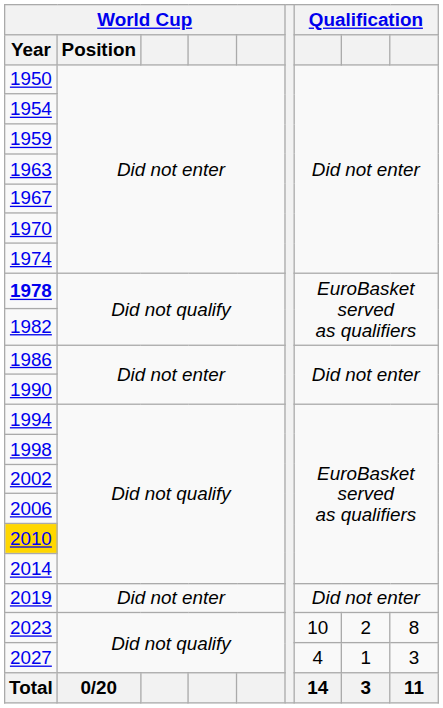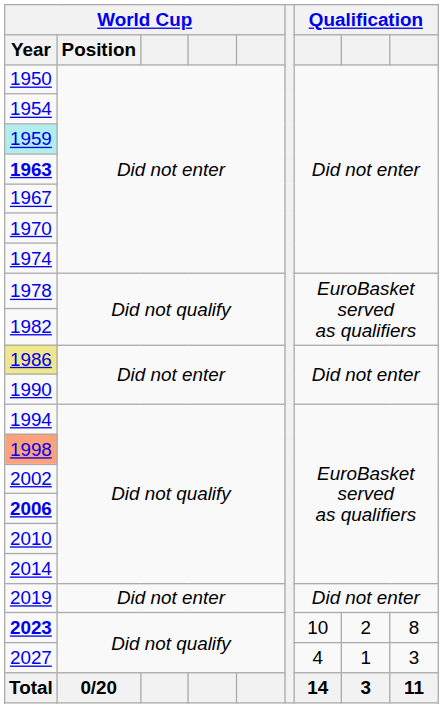1959 | World Cup / Year: no background -> paleturquoise background
1963 | World Cup / Year: normal -> bold
1978 | World Cup / Year: bold -> normal
1986 | World Cup / Year: no background -> khaki background
1998 | World Cup / Year: no background -> lightsalmon background
2006 | World Cup / Year: normal -> bold
2010 | World Cup / Year: gold background -> no background
2023 | World Cup / Year: normal -> bold
